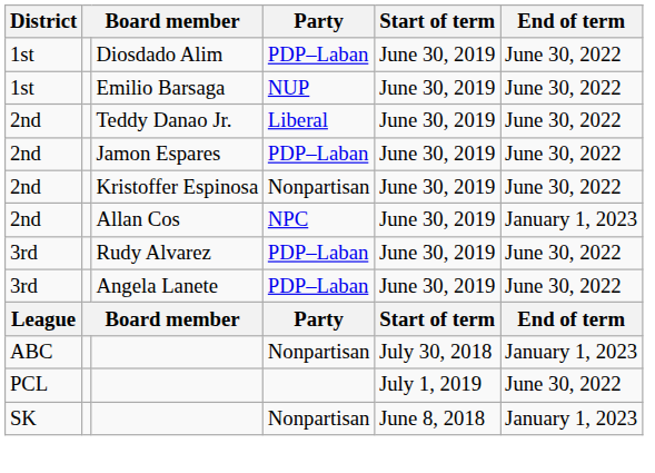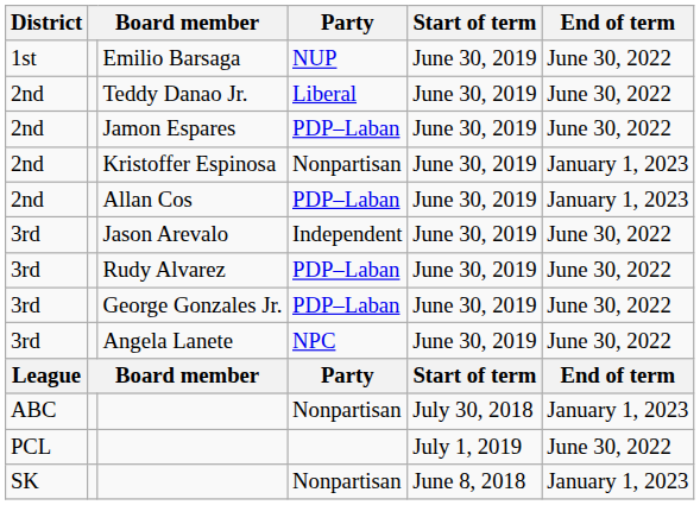- row: 1st | Diosdado Alim | PDP–Laban | June 30, 2019 | June 30, 2022
Kristoffer Espinosa | End of term: June 30, 2022 -> January 1, 2023
Allan Cos | Party: NPC -> PDP–Laban
+ row: 3rd | Jason Arevalo | Independent | June 30, 2019 | June 30, 2022
+ row: 3rd | George Gonzales Jr. | PDP–Laban | June 30, 2019 | June 30, 2022
Angela Lanete | Party: PDP–Laban -> NPC
